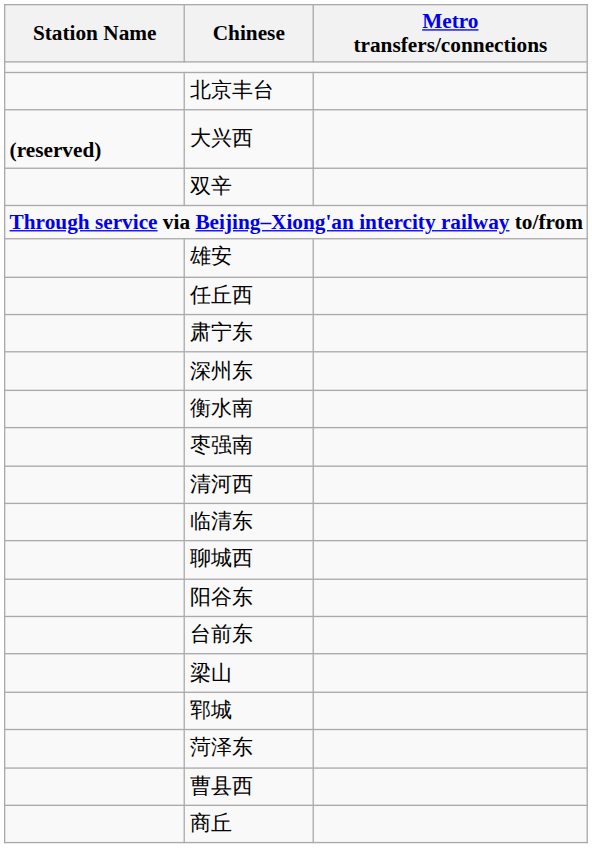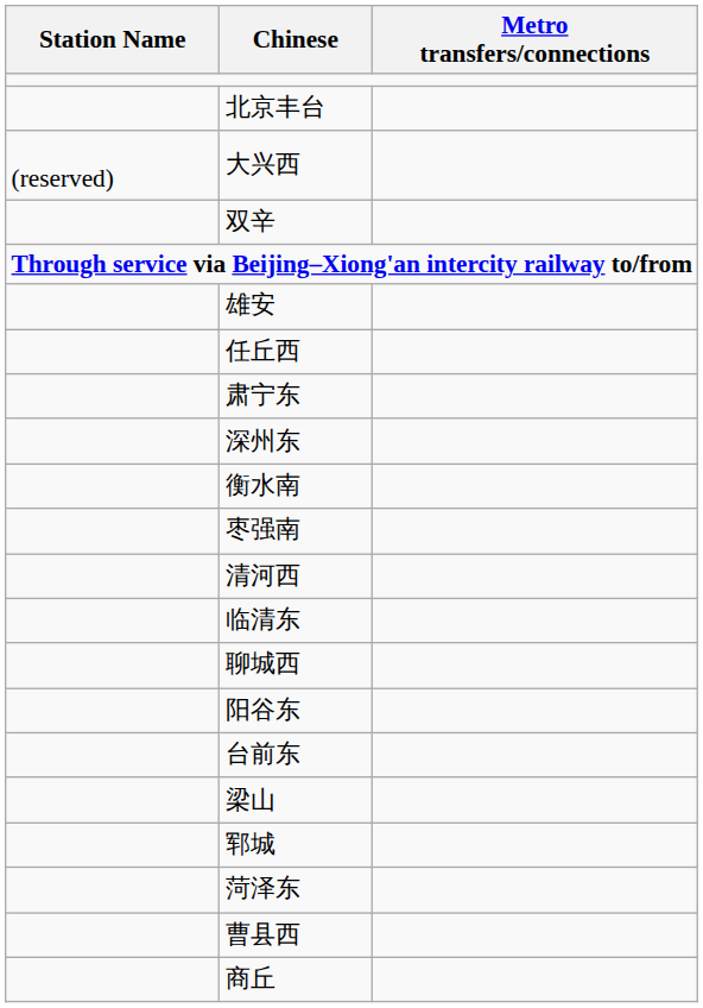大兴西 | Station Name: bold -> normal
